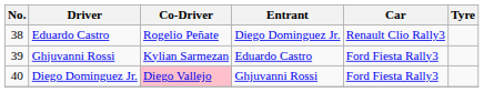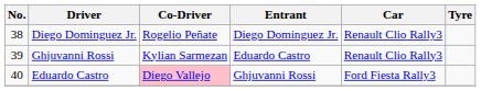row 2 | Driver: Eduardo Castro -> Diego Dominguez Jr.
row 3 | Car: Ford Fiesta Rally3 -> Renault Clio Rally3
row 4 | Driver: Diego Dominguez Jr. -> Eduardo Castro
